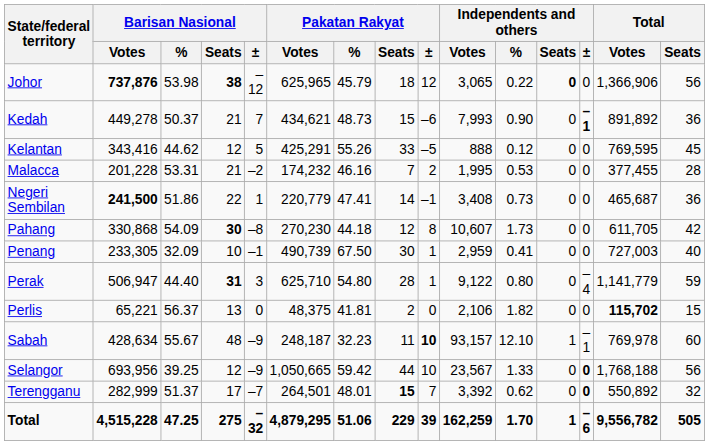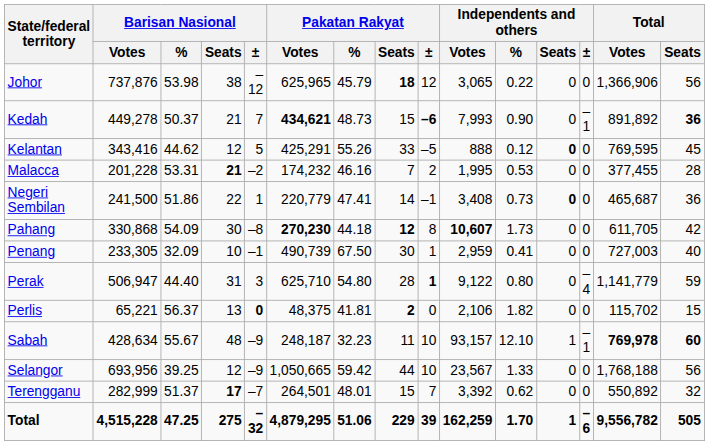Johor | Barisan Nasional / Votes: bold -> normal
Johor | Barisan Nasional / Seats: bold -> normal
Johor | Pakatan Rakyat / Seats: normal -> bold
Johor | Independents and others / Seats: bold -> normal
Kedah | Pakatan Rakyat / Votes: normal -> bold
Kedah | Pakatan Rakyat / ±: normal -> bold
Kedah | Independents and others / ±: bold -> normal
Kedah | Total / Seats: normal -> bold
Kelantan | Independents and others / Seats: normal -> bold
Malacca | Barisan Nasional / Seats: normal -> bold
Negeri Sembilan | Barisan Nasional / Votes: bold -> normal
Negeri Sembilan | Independents and others / Seats: normal -> bold
Pahang | Barisan Nasional / Seats: bold -> normal
Pahang | Pakatan Rakyat / Votes: normal -> bold
Pahang | Pakatan Rakyat / Seats: normal -> bold
Pahang | Independents and others / Votes: normal -> bold
Perak | Barisan Nasional / Seats: bold -> normal
Perak | Pakatan Rakyat / ±: normal -> bold
Perlis | Barisan Nasional / ±: normal -> bold
Perlis | Pakatan Rakyat / Seats: normal -> bold
Perlis | Total / Votes: bold -> normal
Sabah | Pakatan Rakyat / ±: bold -> normal
Sabah | Total / Votes: normal -> bold
Sabah | Total / Seats: normal -> bold
Selangor | Independents and others / ±: bold -> normal
Terengganu | Barisan Nasional / Seats: normal -> bold
Terengganu | Pakatan Rakyat / Seats: bold -> normal
Terengganu | Independents and others / ±: bold -> normal
